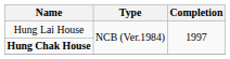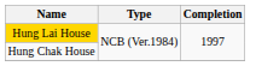Hung Lai House | Name: no background -> gold background
Hung Chak House | Name: bold -> normal
